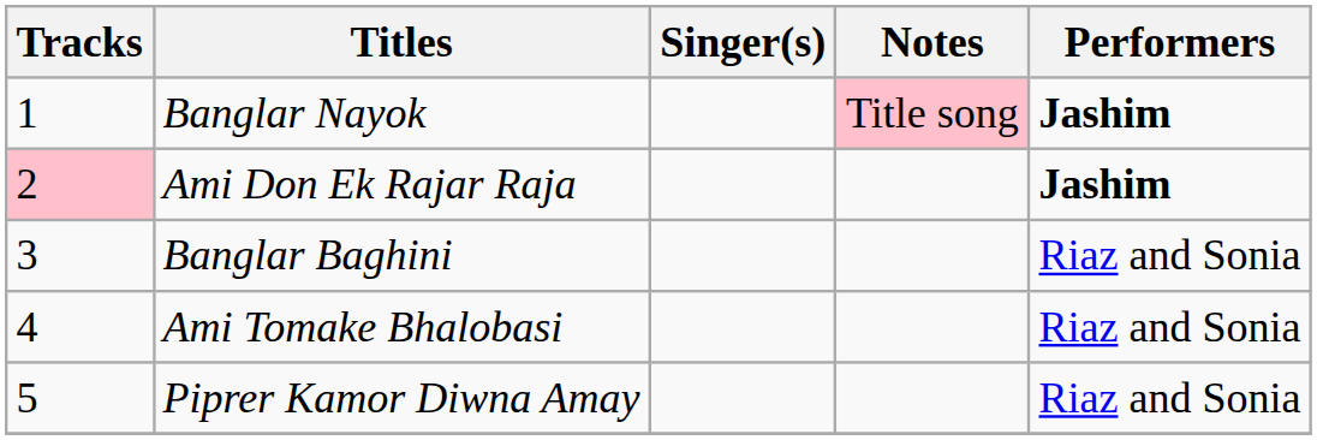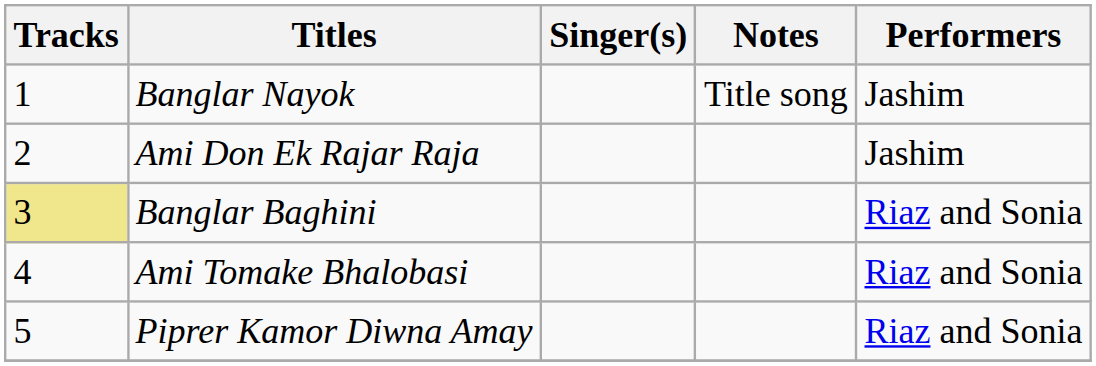Banglar Nayok | Notes: pink background -> no background
Banglar Nayok | Performers: bold -> normal
Ami Don Ek Rajar Raja | Tracks: pink background -> no background
Ami Don Ek Rajar Raja | Performers: bold -> normal
Banglar Baghini | Tracks: no background -> khaki background
